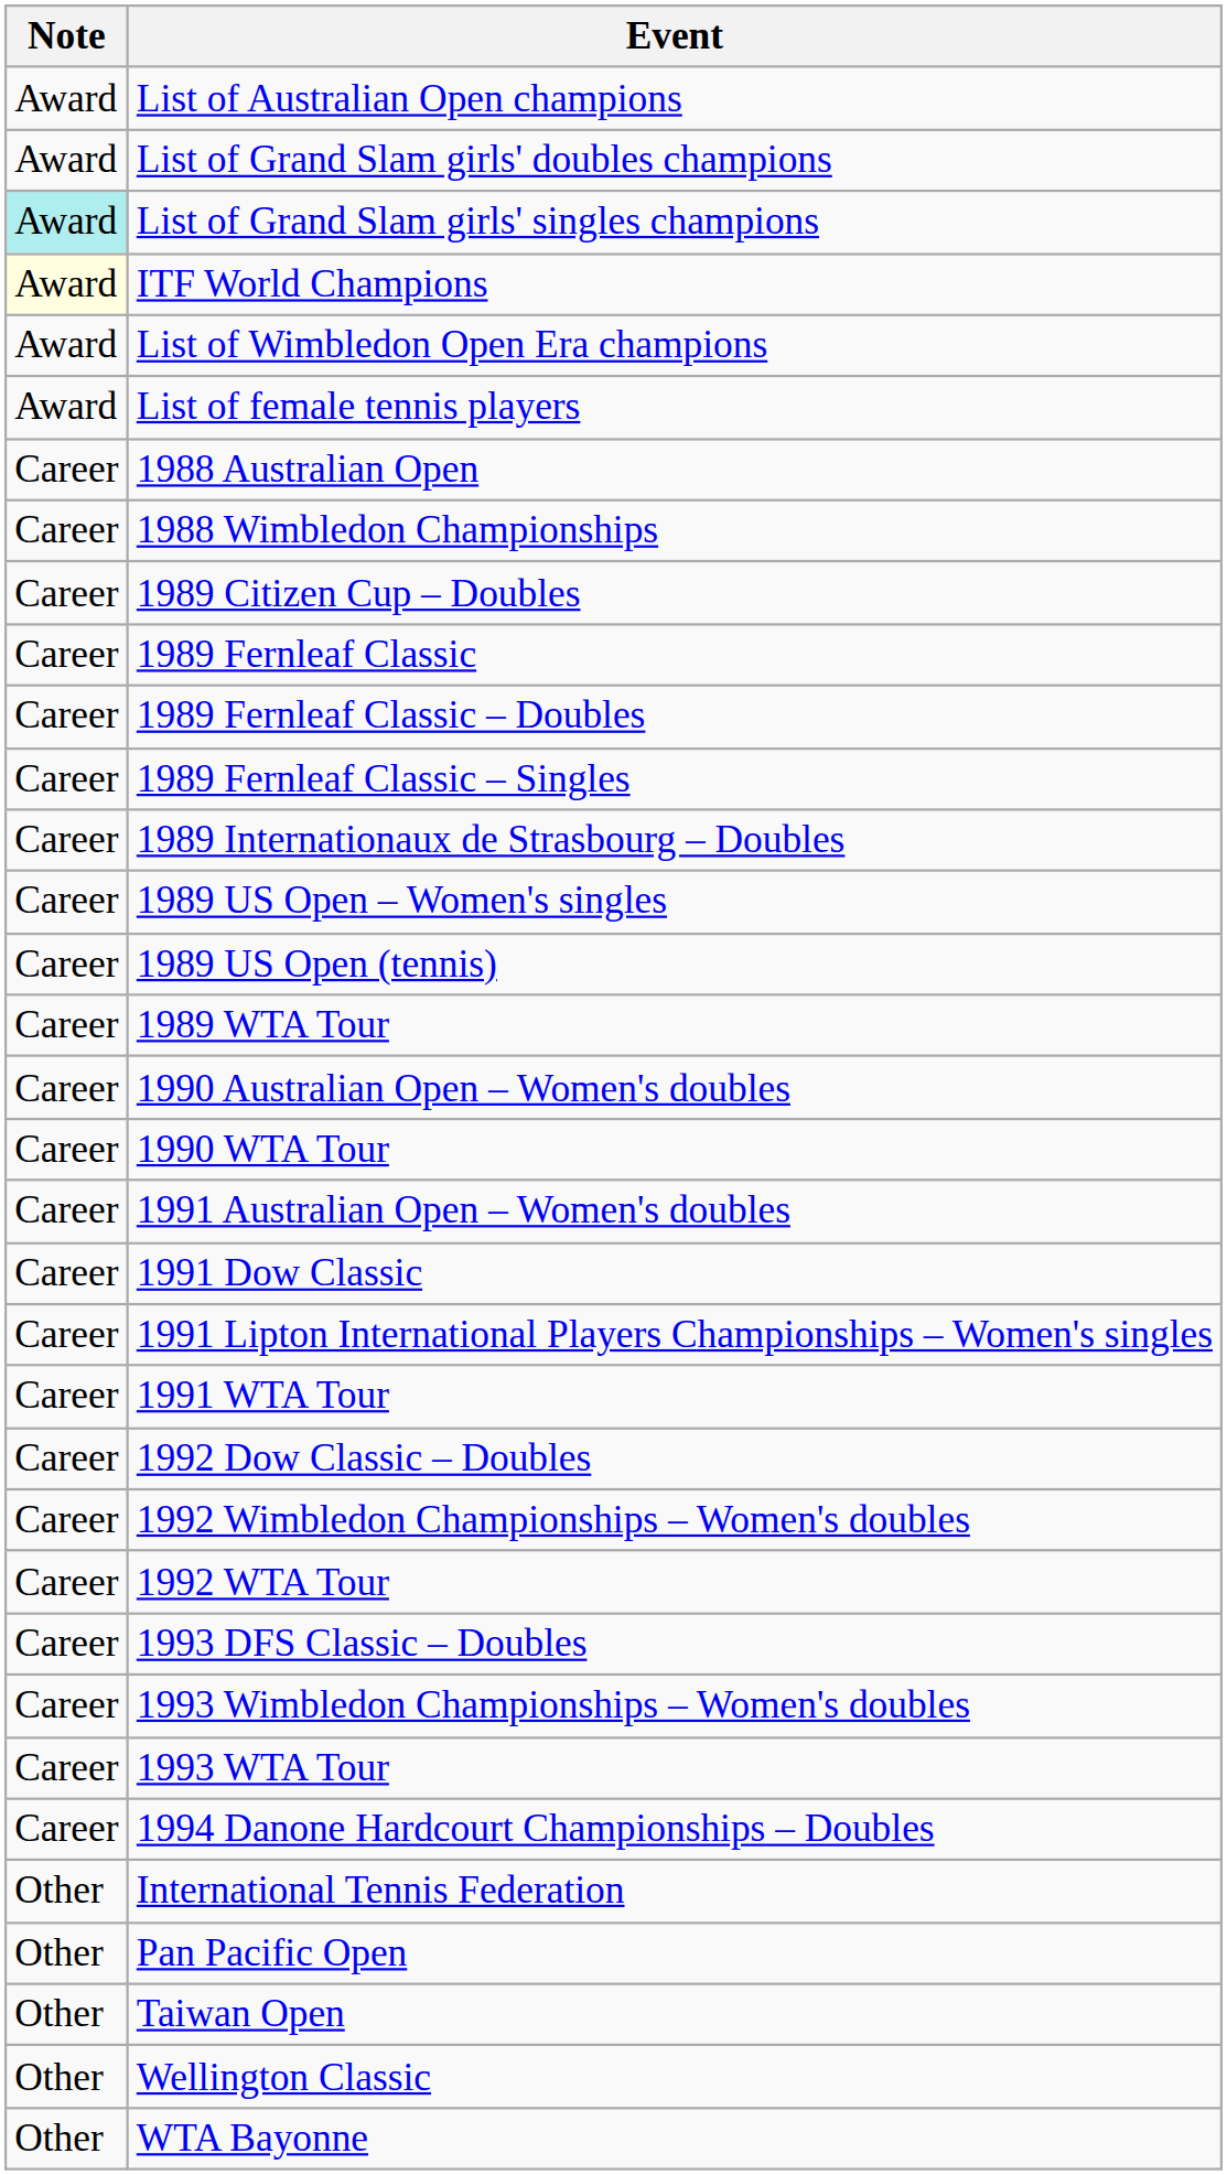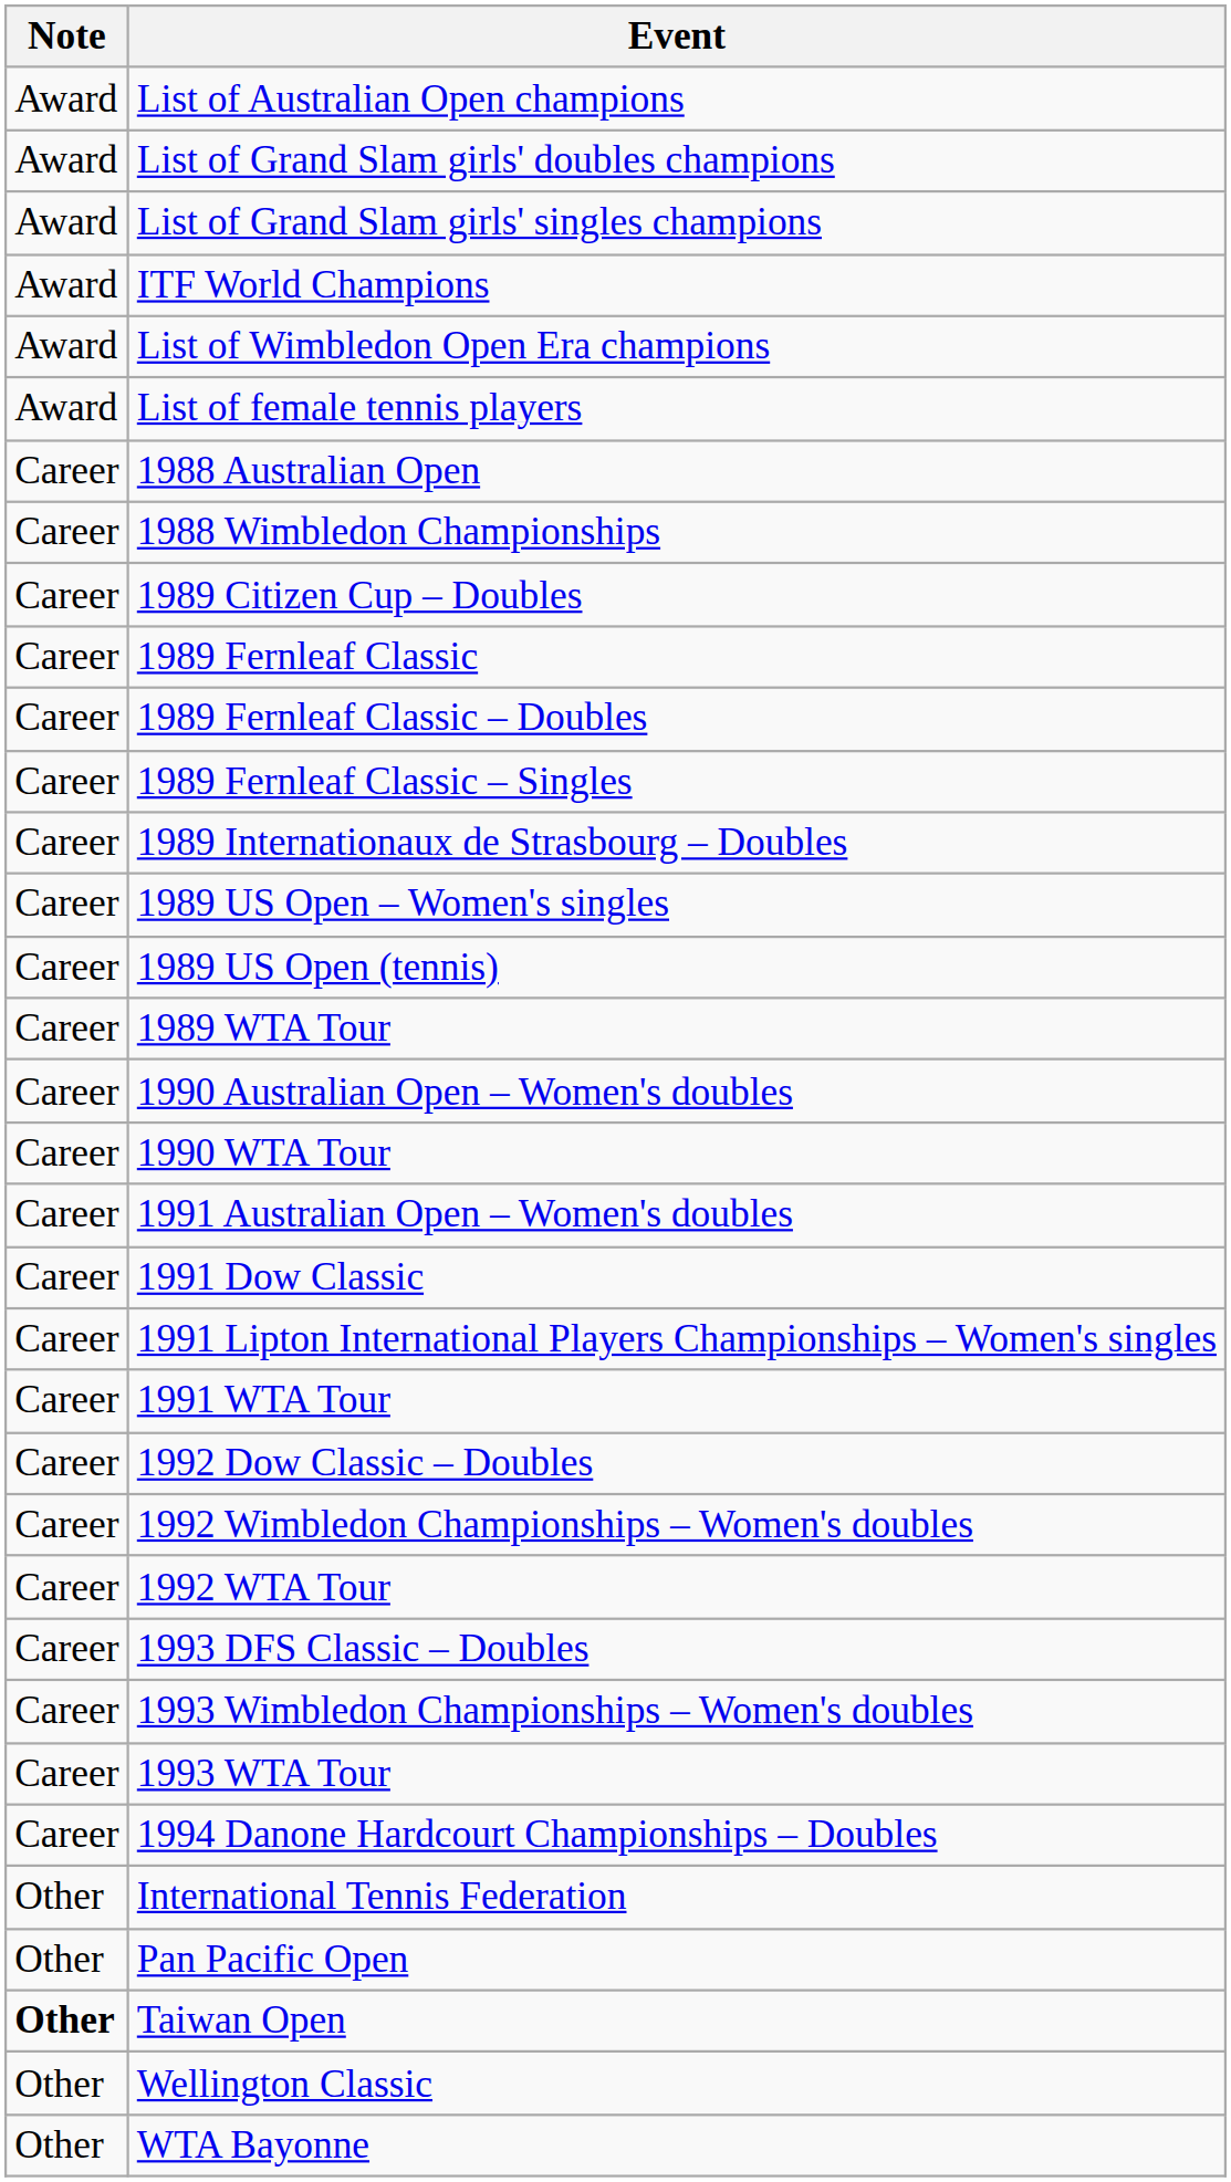List of Grand Slam girls' singles champions | Note: paleturquoise background -> no background
ITF World Champions | Note: lightyellow background -> no background
Taiwan Open | Note: normal -> bold
